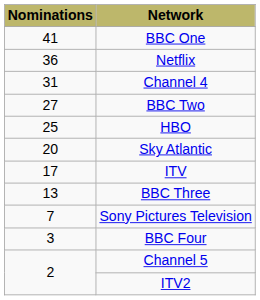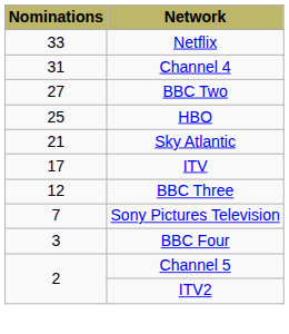- row: 41 | BBC One
Netflix | Nominations: 36 -> 33
Sky Atlantic | Nominations: 20 -> 21
BBC Three | Nominations: 13 -> 12
